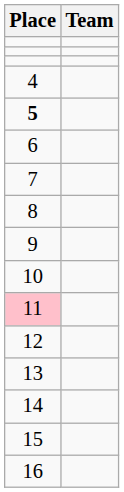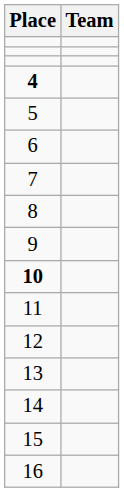row 5 | Place: normal -> bold
row 6 | Place: bold -> normal
row 11 | Place: normal -> bold
row 12 | Place: pink background -> no background
